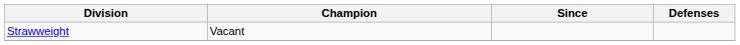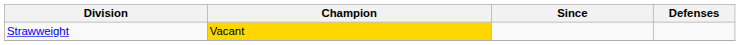Strawweight | Champion: no background -> gold background
